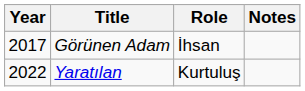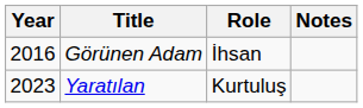Görünen Adam | Year: 2017 -> 2016
Yaratılan | Year: 2022 -> 2023
